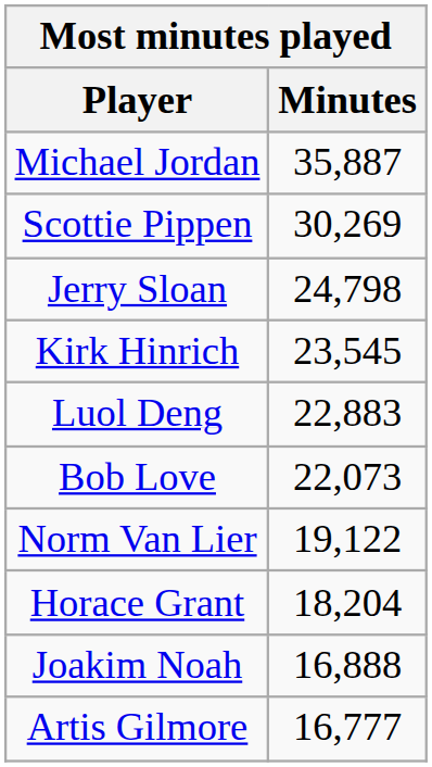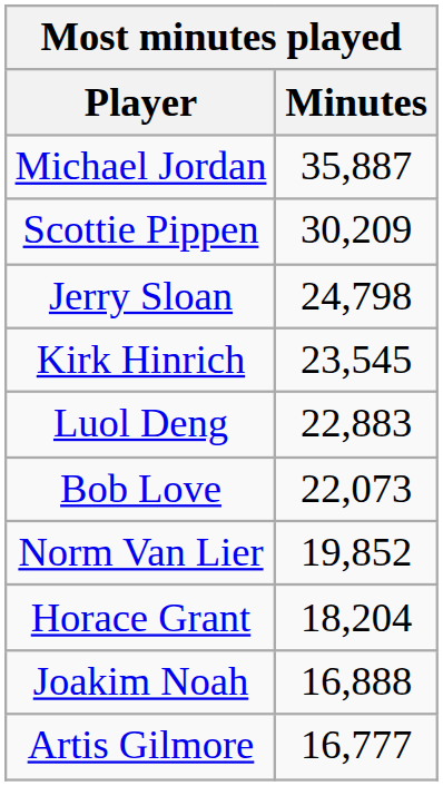Scottie Pippen | Minutes: 30,269 -> 30,209
Norm Van Lier | Minutes: 19,122 -> 19,852
